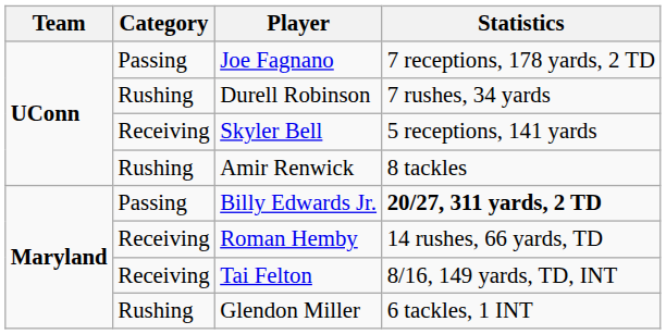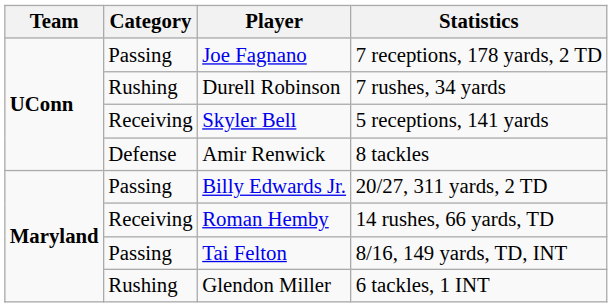Amir Renwick | Category: Rushing -> Defense
Billy Edwards Jr. | Statistics: bold -> normal
Tai Felton | Category: Receiving -> Passing
